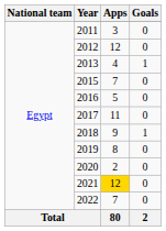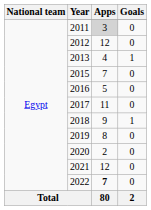2011 | Apps: no background -> lightgrey background
2021 | Apps: gold background -> no background
2022 | Apps: normal -> bold
